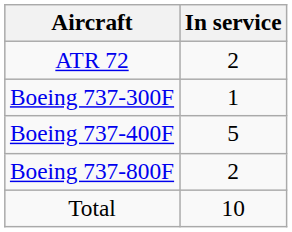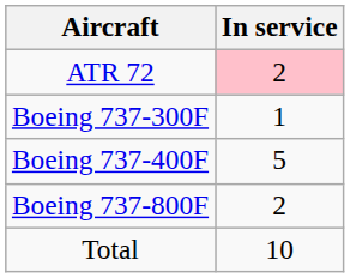ATR 72 | In service: no background -> pink background
